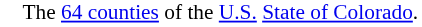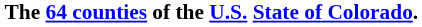row 1 | column 1: normal -> bold
